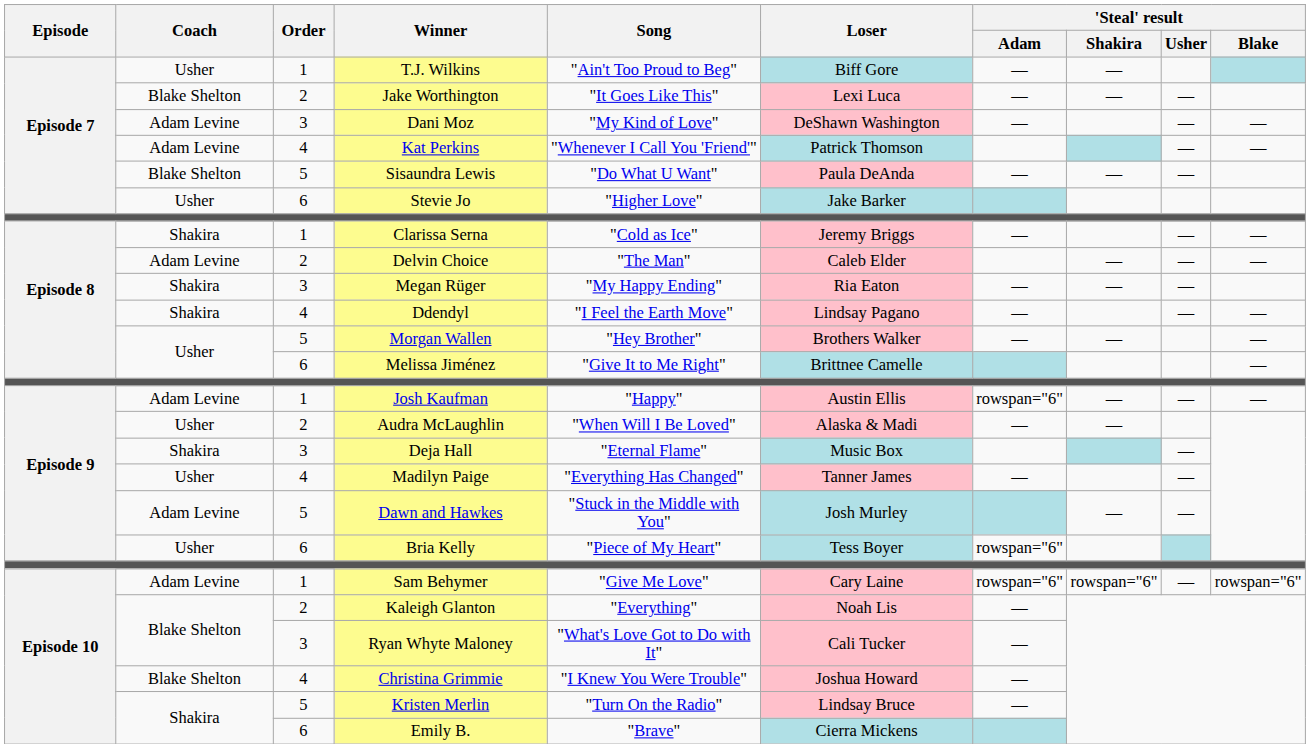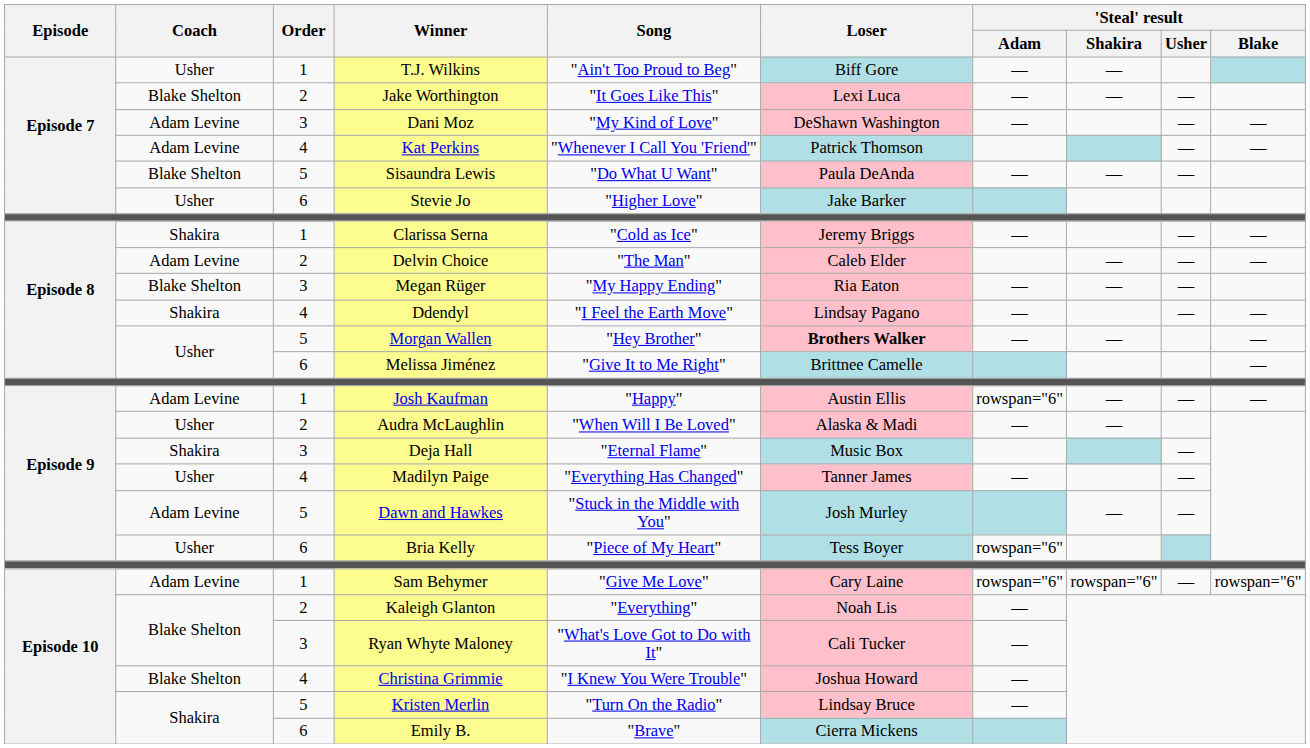Megan Rüger | Coach: Shakira -> Blake Shelton
Morgan Wallen | Loser: normal -> bold
